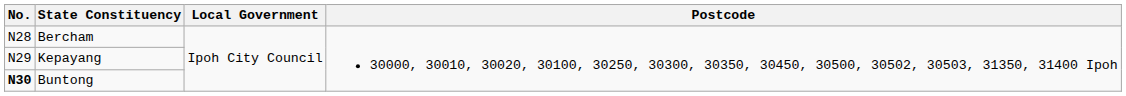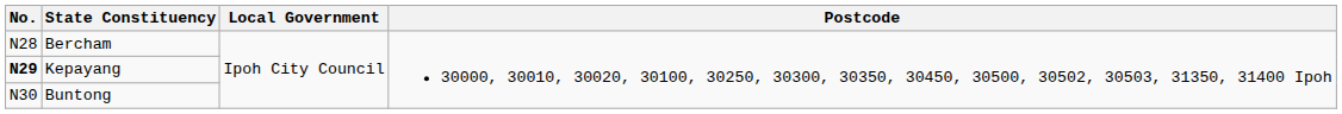Kepayang | No.: normal -> bold
Buntong | No.: bold -> normal
